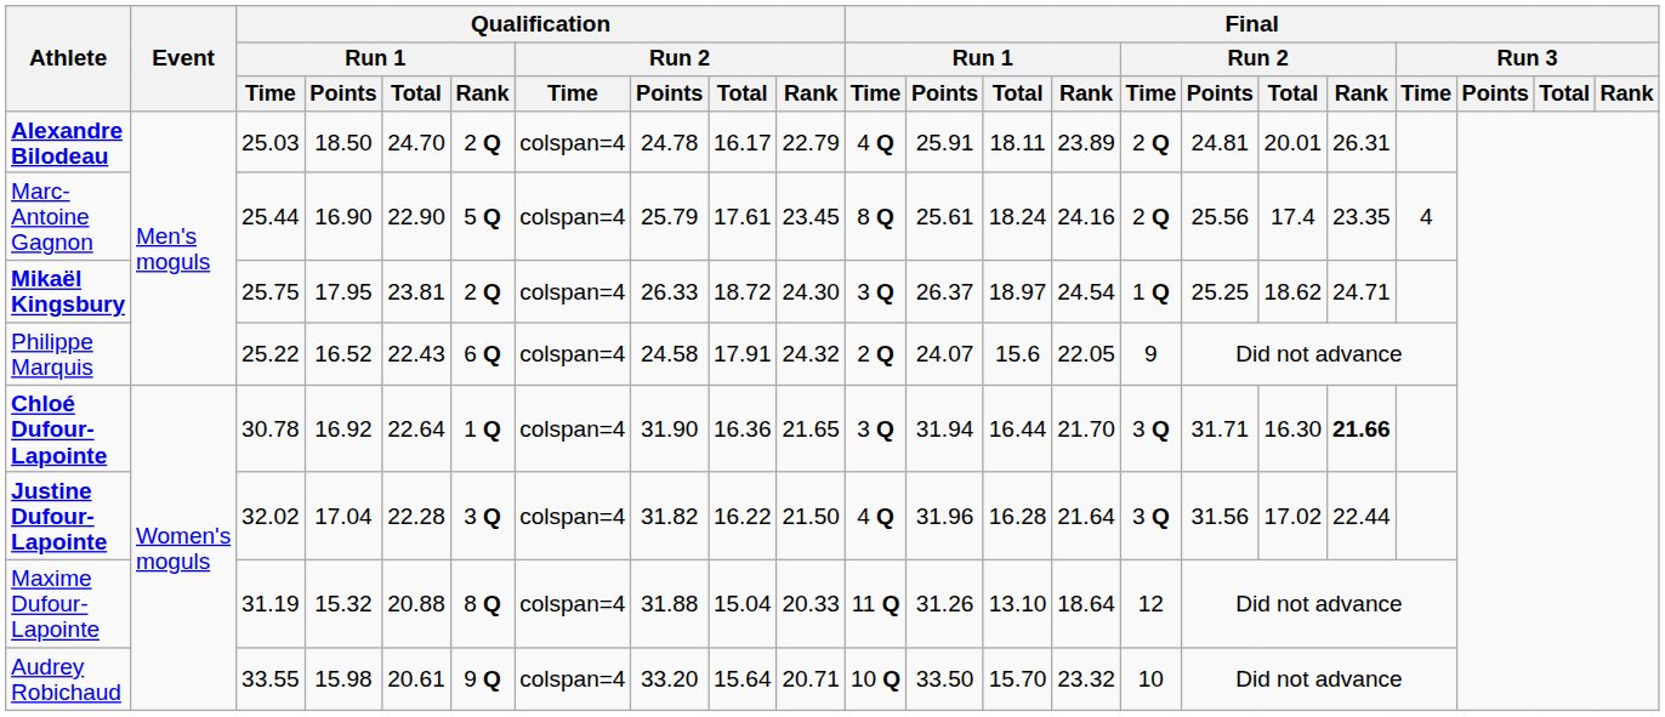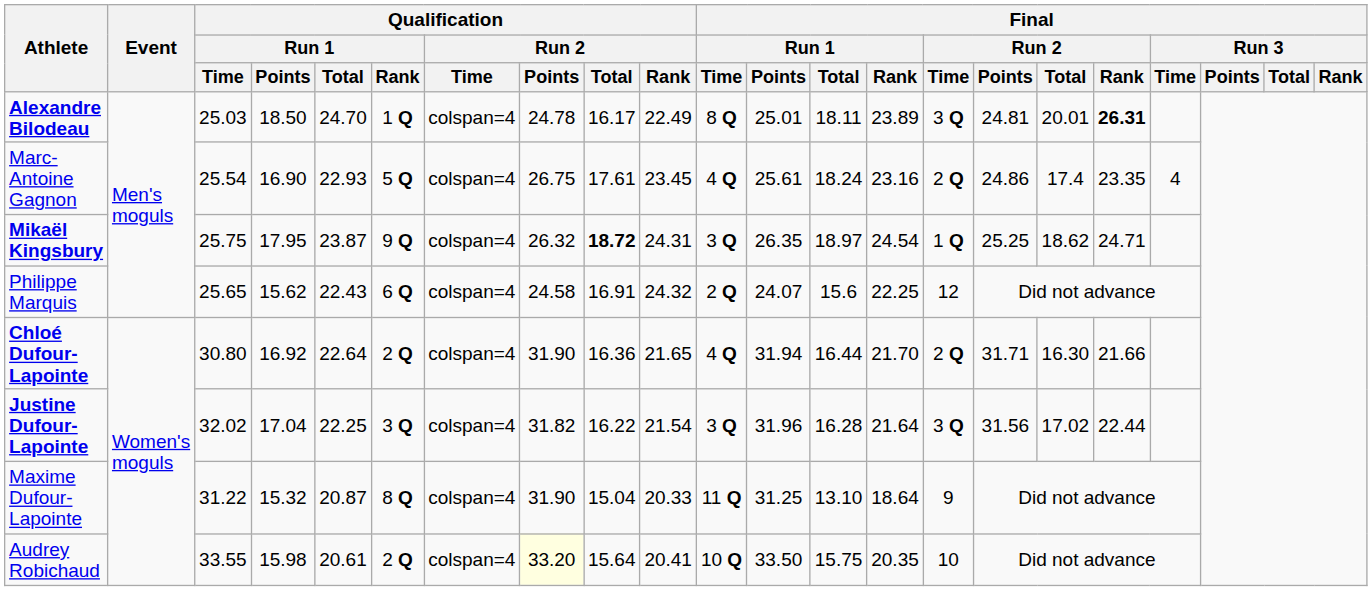Alexandre Bilodeau | Qualification / Run 1 / Rank: 2 Q -> 1 Q
Alexandre Bilodeau | Qualification / Run 2 / Rank: 22.79 -> 22.49
Alexandre Bilodeau | Final / Run 1 / Time: 4 Q -> 8 Q
Alexandre Bilodeau | Final / Run 1 / Points: 25.91 -> 25.01
Alexandre Bilodeau | Final / Run 2 / Time: 2 Q -> 3 Q
Alexandre Bilodeau | Final / Run 2 / Rank: normal -> bold
Marc-Antoine Gagnon | Qualification / Run 1 / Time: 25.44 -> 25.54
Marc-Antoine Gagnon | Qualification / Run 1 / Total: 22.90 -> 22.93
Marc-Antoine Gagnon | Qualification / Run 2 / Points: 25.79 -> 26.75
Marc-Antoine Gagnon | Final / Run 1 / Time: 8 Q -> 4 Q
Marc-Antoine Gagnon | Final / Run 1 / Rank: 24.16 -> 23.16
Marc-Antoine Gagnon | Final / Run 2 / Points: 25.56 -> 24.86
Mikaël Kingsbury | Qualification / Run 1 / Total: 23.81 -> 23.87
Mikaël Kingsbury | Qualification / Run 1 / Rank: 2 Q -> 9 Q
Mikaël Kingsbury | Qualification / Run 2 / Points: 26.33 -> 26.32
Mikaël Kingsbury | Qualification / Run 2 / Total: normal -> bold
Mikaël Kingsbury | Qualification / Run 2 / Rank: 24.30 -> 24.31
Mikaël Kingsbury | Final / Run 1 / Points: 26.37 -> 26.35
Philippe Marquis | Qualification / Run 1 / Time: 25.22 -> 25.65
Philippe Marquis | Qualification / Run 1 / Points: 16.52 -> 15.62
Philippe Marquis | Qualification / Run 2 / Total: 17.91 -> 16.91
Philippe Marquis | Final / Run 1 / Rank: 22.05 -> 22.25
Philippe Marquis | Final / Run 2 / Time: 9 -> 12
Chloé Dufour-Lapointe | Qualification / Run 1 / Time: 30.78 -> 30.80
Chloé Dufour-Lapointe | Qualification / Run 1 / Rank: 1 Q -> 2 Q
Chloé Dufour-Lapointe | Final / Run 1 / Time: 3 Q -> 4 Q
Chloé Dufour-Lapointe | Final / Run 2 / Time: 3 Q -> 2 Q
Chloé Dufour-Lapointe | Final / Run 2 / Rank: bold -> normal
Justine Dufour-Lapointe | Qualification / Run 1 / Total: 22.28 -> 22.25
Justine Dufour-Lapointe | Qualification / Run 2 / Rank: 21.50 -> 21.54
Justine Dufour-Lapointe | Final / Run 1 / Time: 4 Q -> 3 Q
Maxime Dufour-Lapointe | Qualification / Run 1 / Time: 31.19 -> 31.22
Maxime Dufour-Lapointe | Qualification / Run 1 / Total: 20.88 -> 20.87
Maxime Dufour-Lapointe | Qualification / Run 2 / Points: 31.88 -> 31.90
Maxime Dufour-Lapointe | Final / Run 1 / Points: 31.26 -> 31.25
Maxime Dufour-Lapointe | Final / Run 2 / Time: 12 -> 9
Audrey Robichaud | Qualification / Run 1 / Rank: 9 Q -> 2 Q
Audrey Robichaud | Qualification / Run 2 / Points: no background -> lightyellow background
Audrey Robichaud | Qualification / Run 2 / Rank: 20.71 -> 20.41
Audrey Robichaud | Final / Run 1 / Total: 15.70 -> 15.75
Audrey Robichaud | Final / Run 1 / Rank: 23.32 -> 20.35
